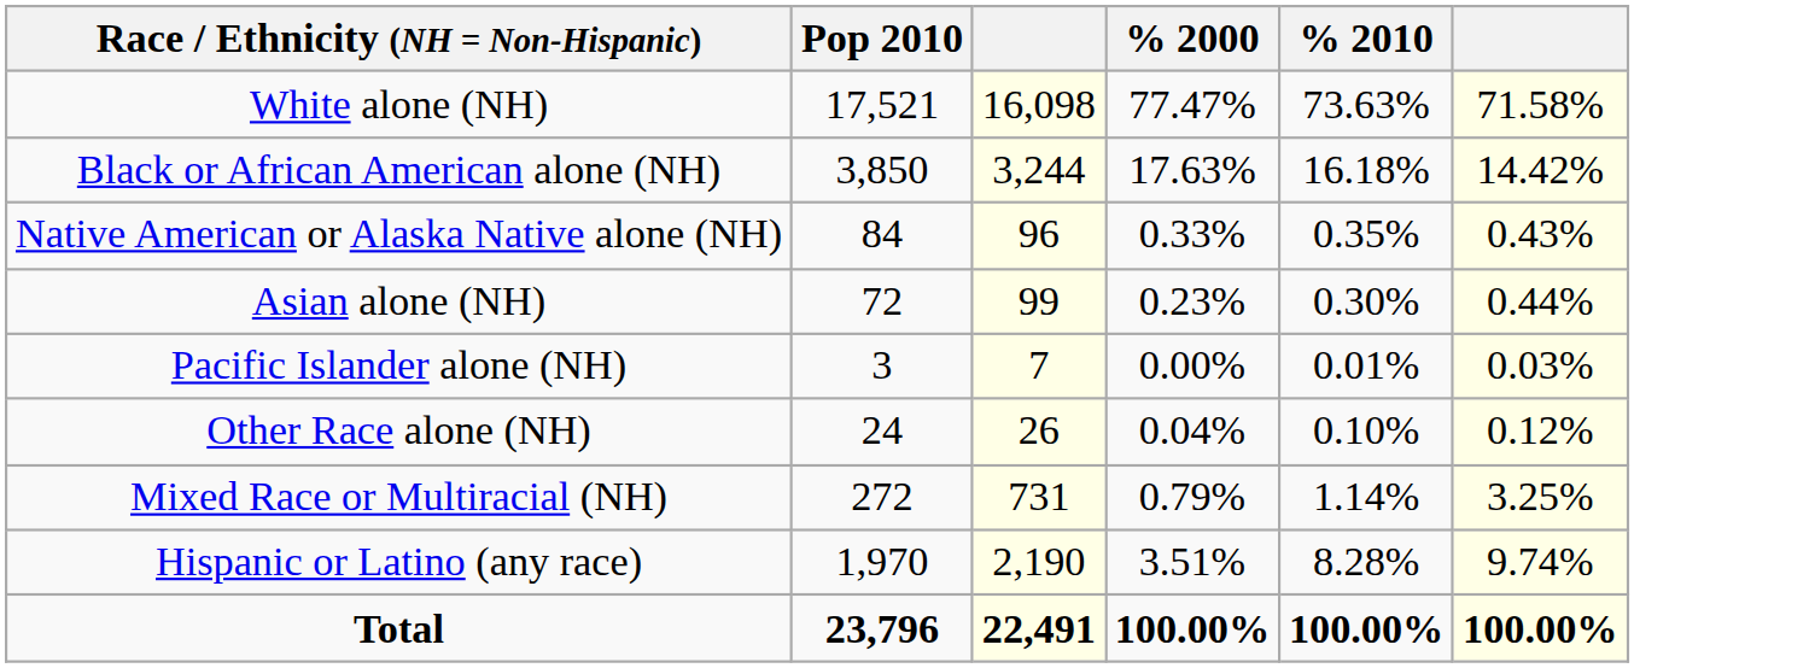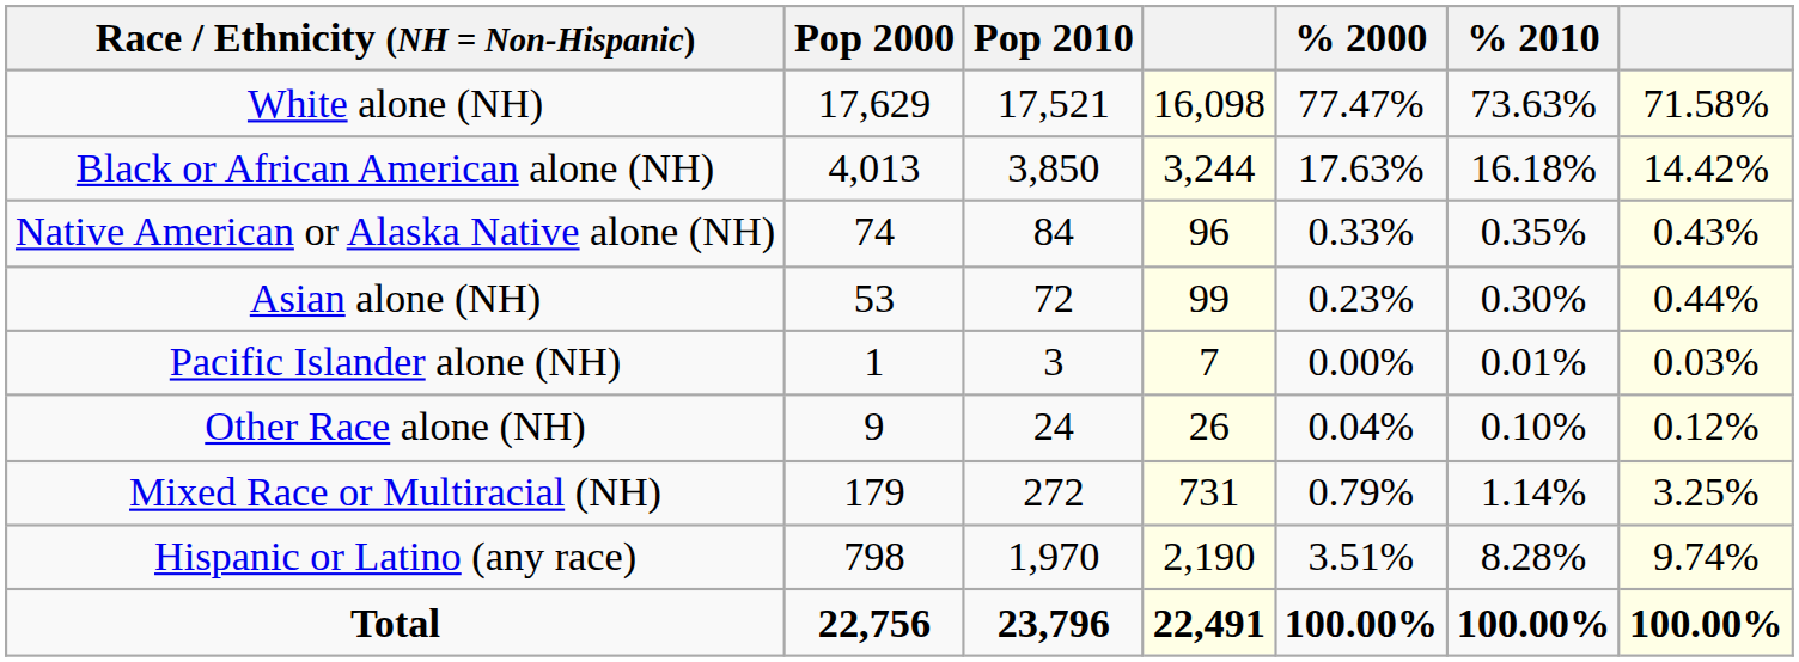+ column: Pop 2000 | 17,629 | 4,013 | 74 | 53 | 1 | 9 | 179 | 798 | 22,756
